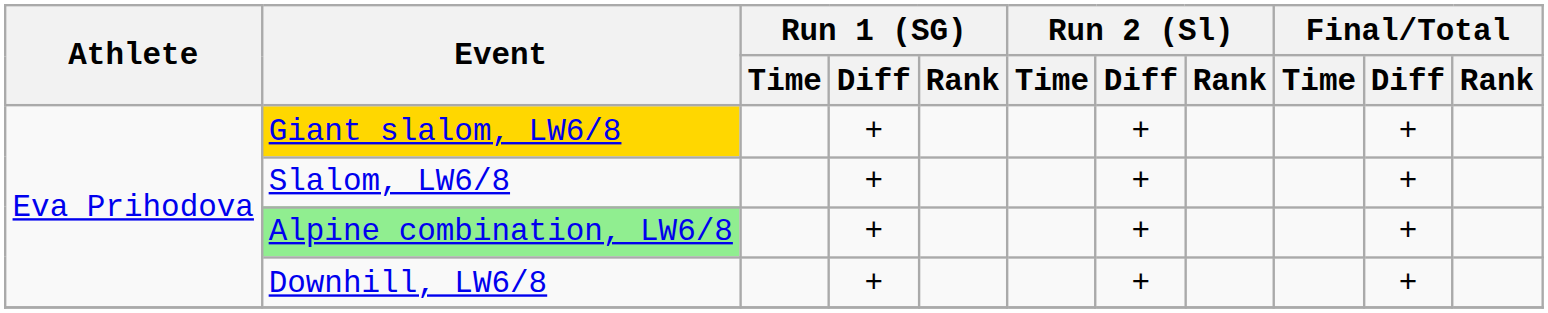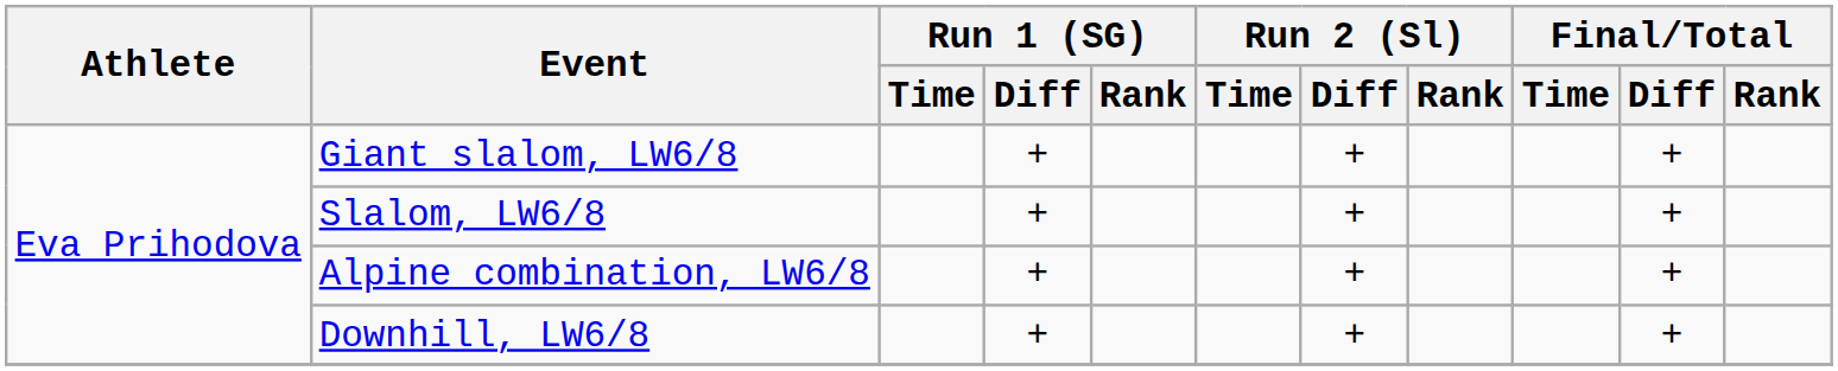Giant slalom, LW6/8 | Event: gold background -> no background
Alpine combination, LW6/8 | Event: lightgreen background -> no background
